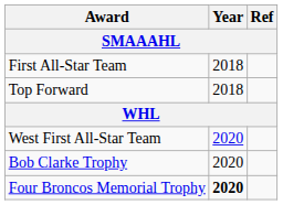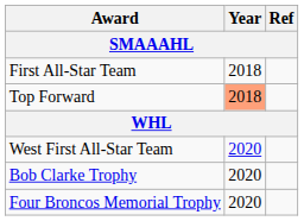Top Forward | Year: no background -> lightsalmon background
Four Broncos Memorial Trophy | Year: bold -> normal
